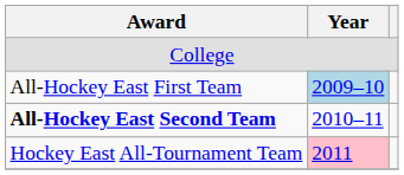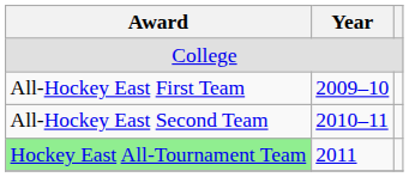All-Hockey East First Team | Year: lightblue background -> no background
All-Hockey East Second Team | Award: bold -> normal
Hockey East All-Tournament Team | Award: no background -> lightgreen background
Hockey East All-Tournament Team | Year: pink background -> no background
